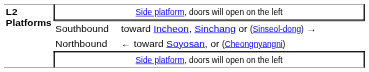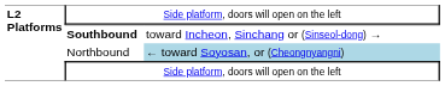Southbound | column 2: normal -> bold
Northbound | column 3: no background -> lightblue background
